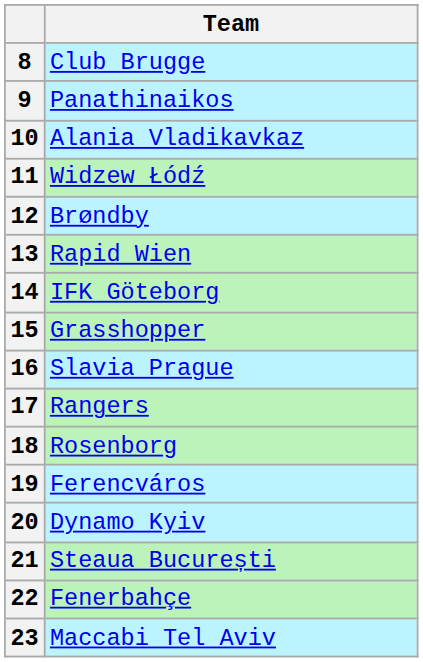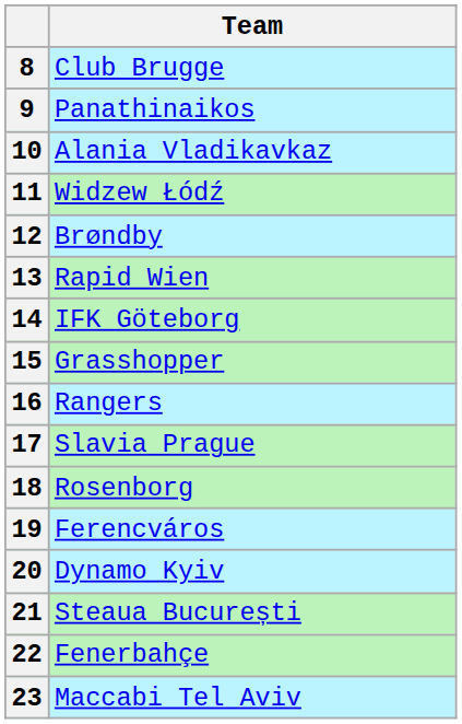16 | Team: Slavia Prague -> Rangers
17 | Team: Rangers -> Slavia Prague
